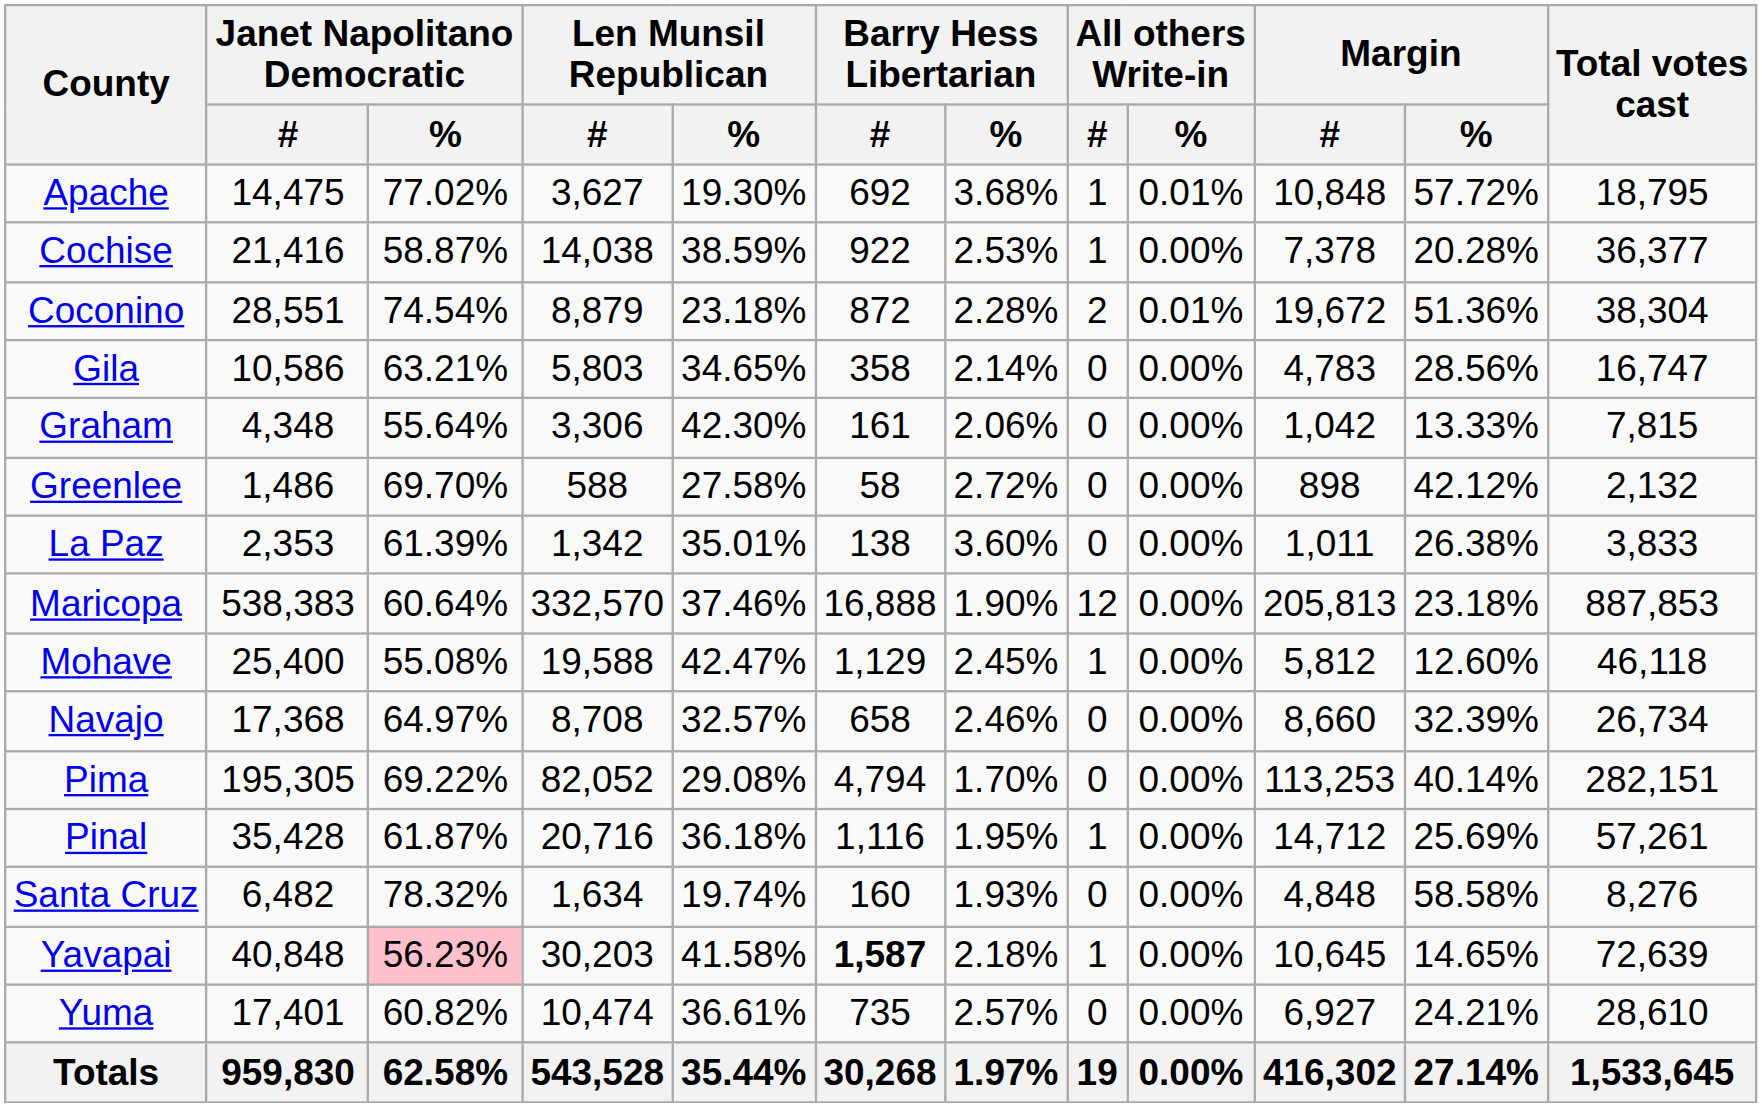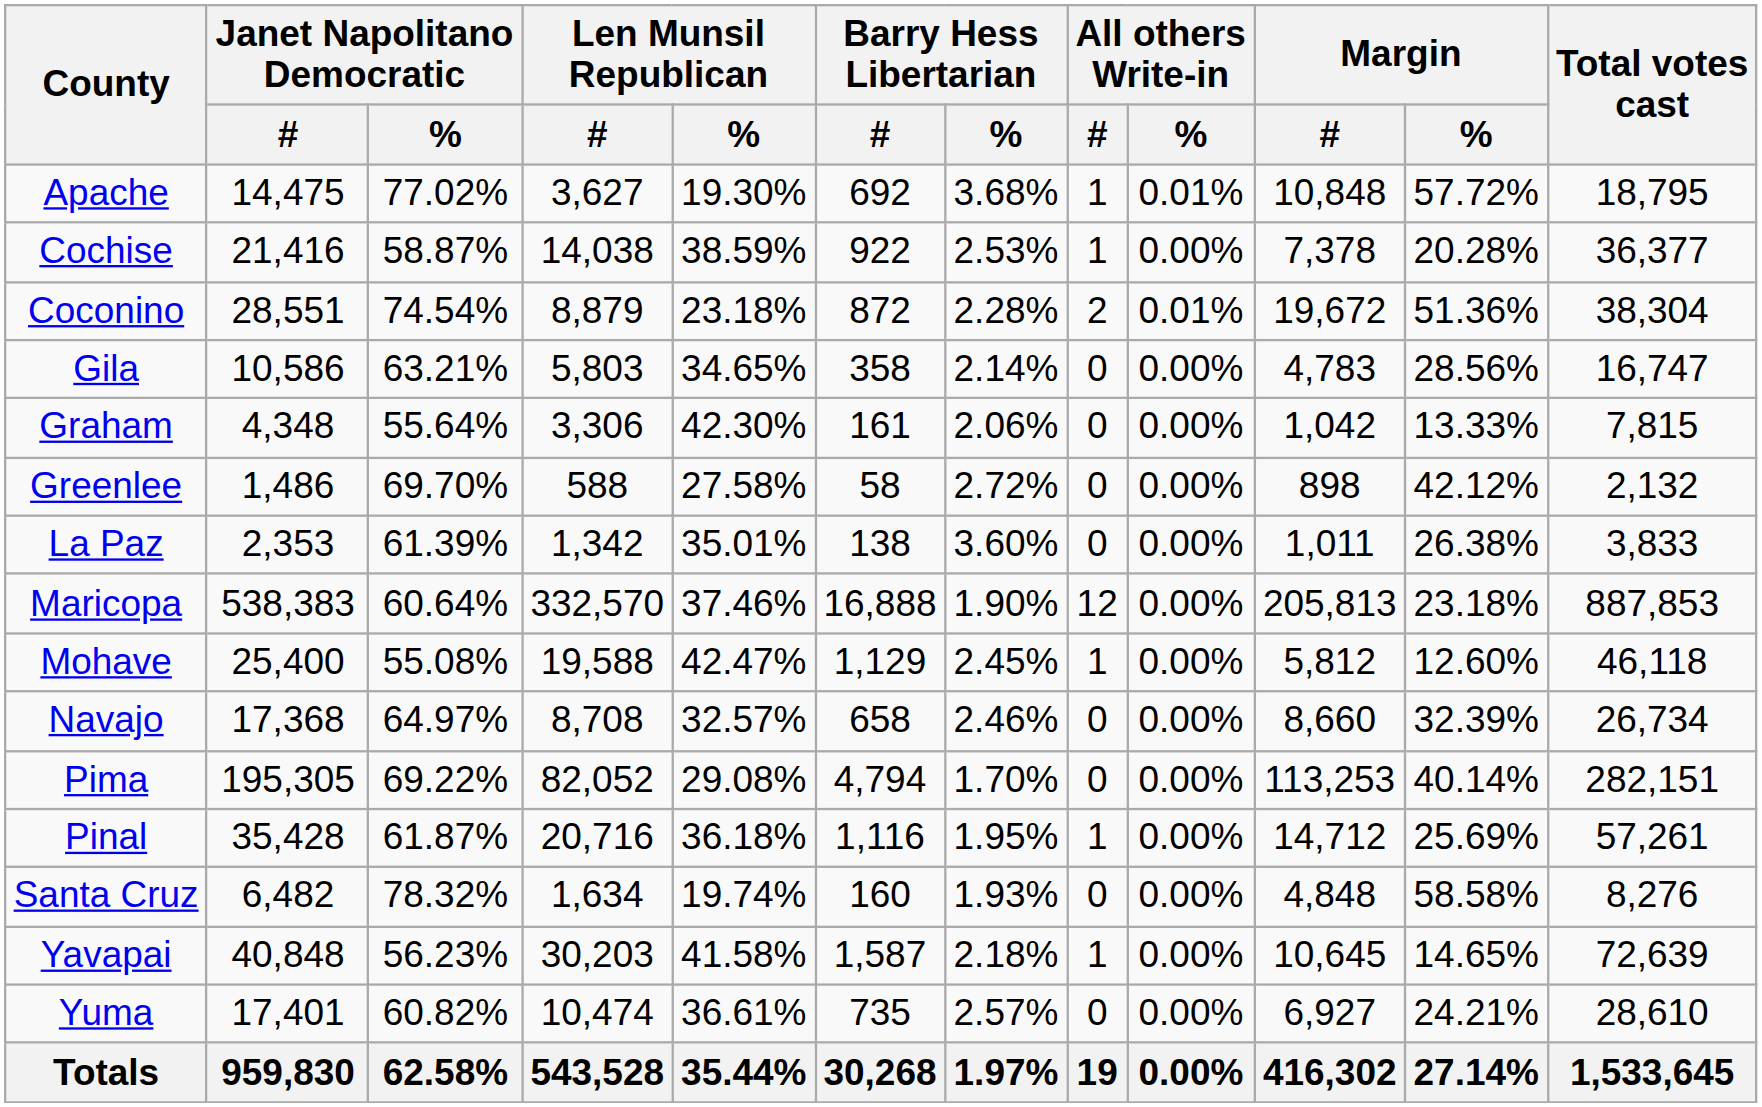Yavapai | Janet Napolitano Democratic / %: pink background -> no background
Yavapai | Barry Hess Libertarian / #: bold -> normal
